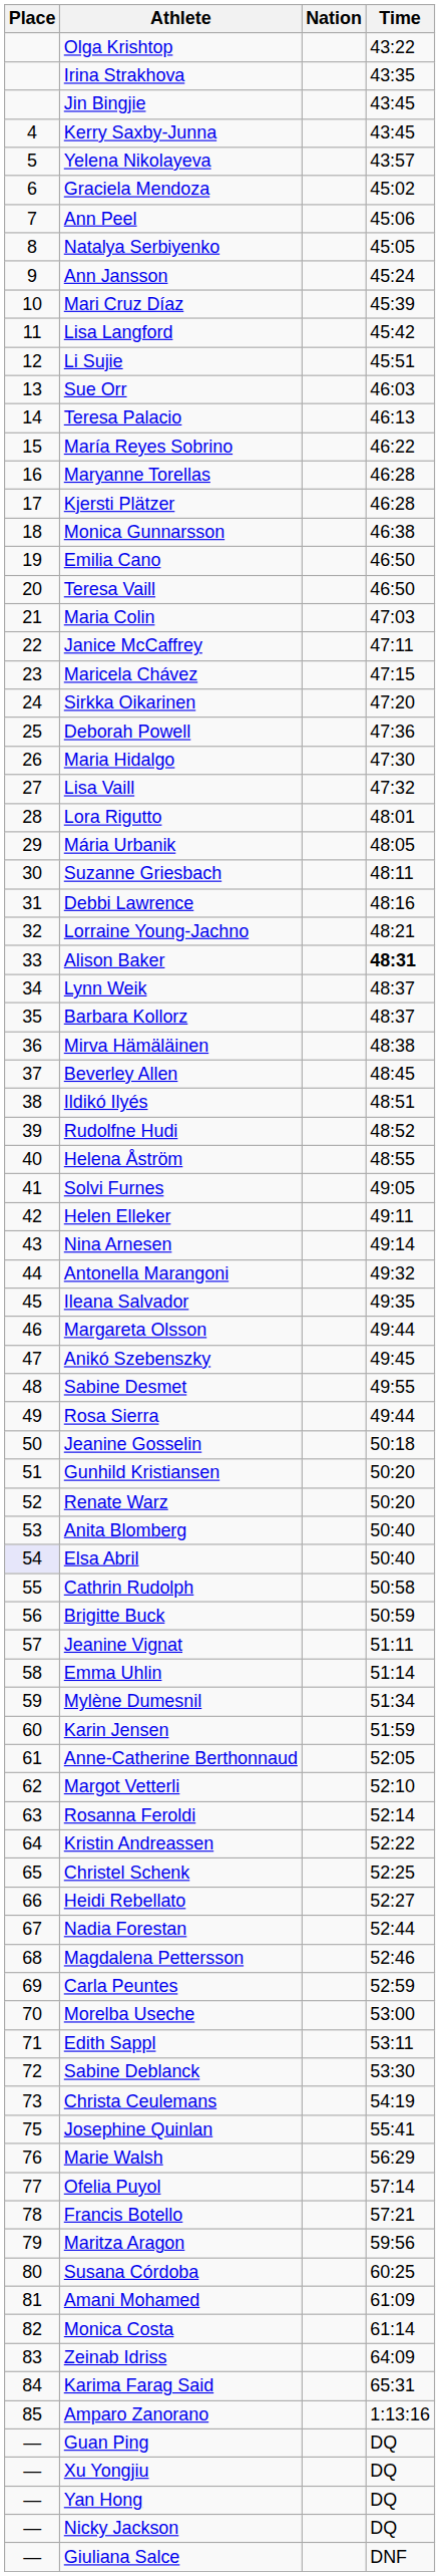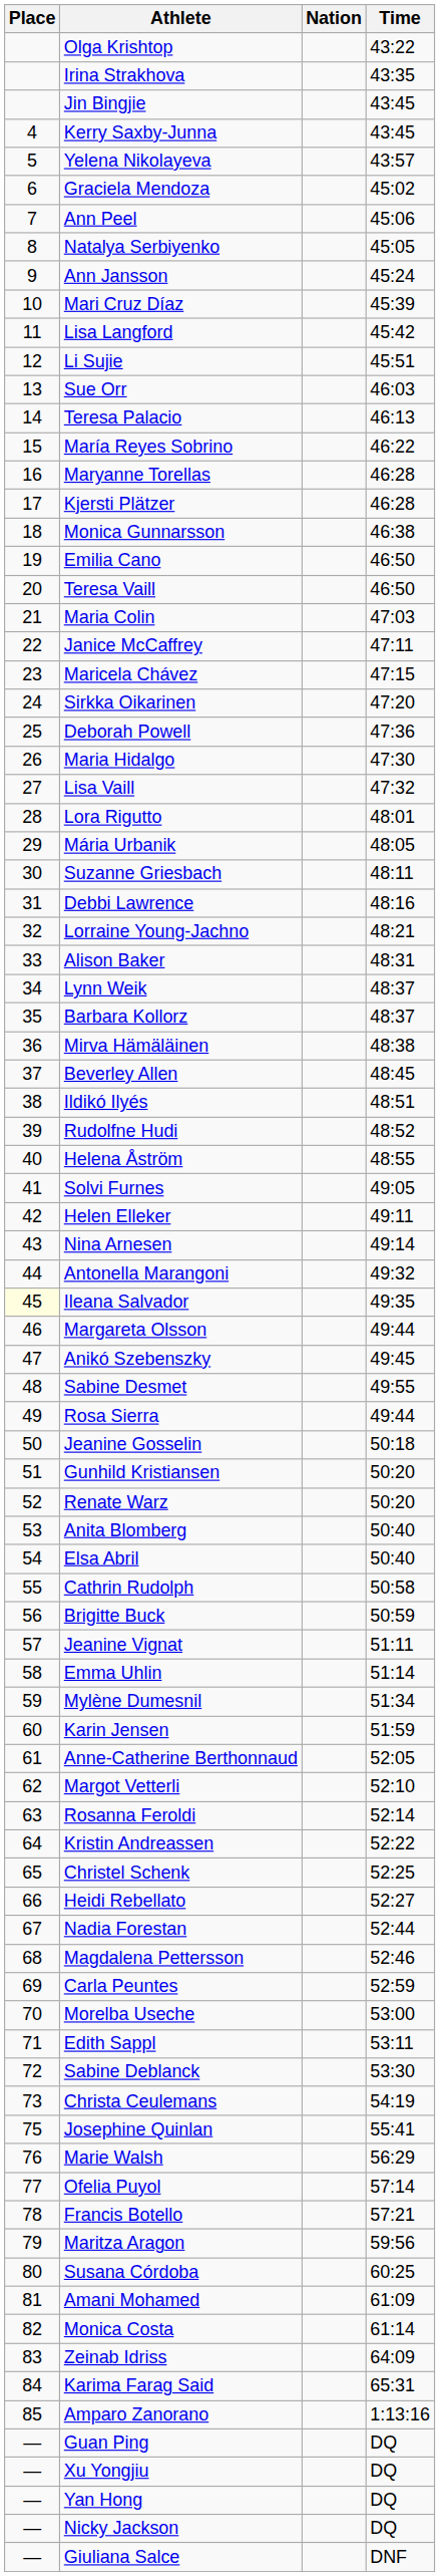Alison Baker | Time: bold -> normal
Ileana Salvador | Place: no background -> lightyellow background
Elsa Abril | Place: lavender background -> no background
